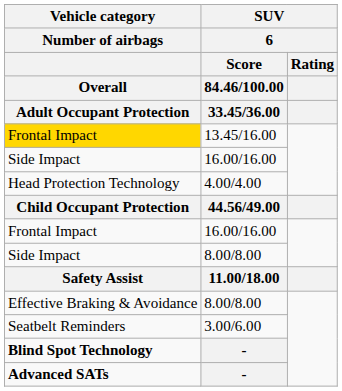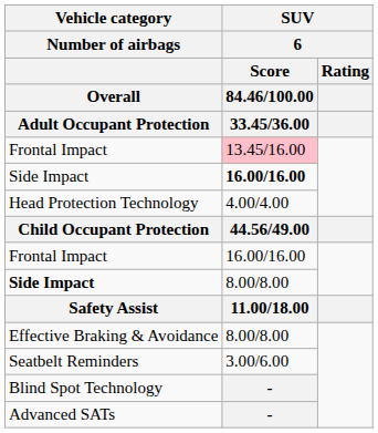Frontal Impact / 13.45/16.00 | column 1: gold background -> no background
Frontal Impact / 13.45/16.00 | SUV / 6 / Score / 84.46/100.00 / 33.45/36.00: no background -> pink background
Side Impact / 16.00/16.00 | SUV / 6 / Score / 84.46/100.00 / 33.45/36.00: normal -> bold
Side Impact / 8.00/8.00 | column 1: normal -> bold
Blind Spot Technology | column 1: bold -> normal
Advanced SATs | column 1: bold -> normal
